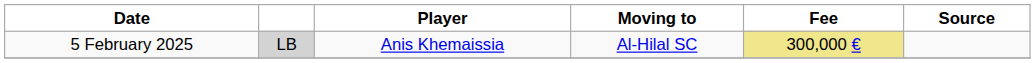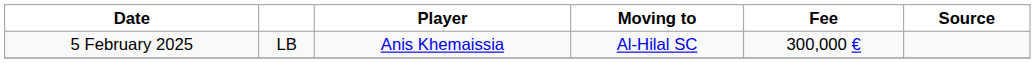5 February 2025 | column 2: lightgrey background -> no background
5 February 2025 | Fee: khaki background -> no background
